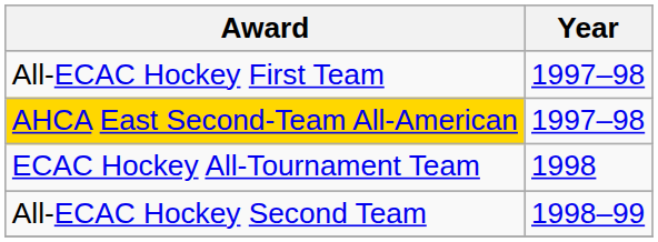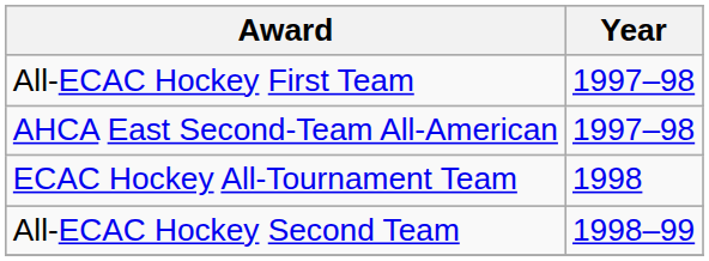row 3 | Award: gold background -> no background
